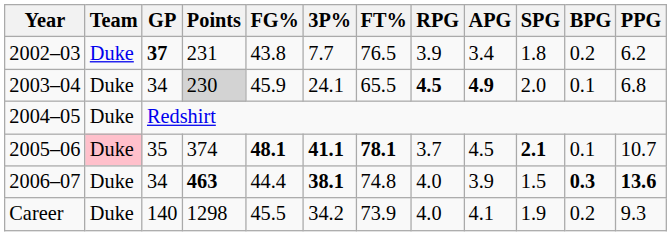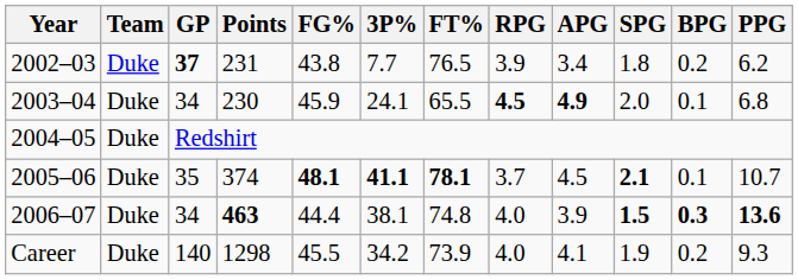2003–04 | Points: lightgrey background -> no background
2005–06 | Team: pink background -> no background
2006–07 | 3P%: bold -> normal
2006–07 | SPG: normal -> bold
